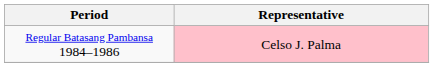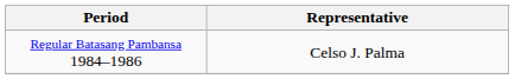Regular Batasang Pambansa 1984–1986 | Representative: pink background -> no background
